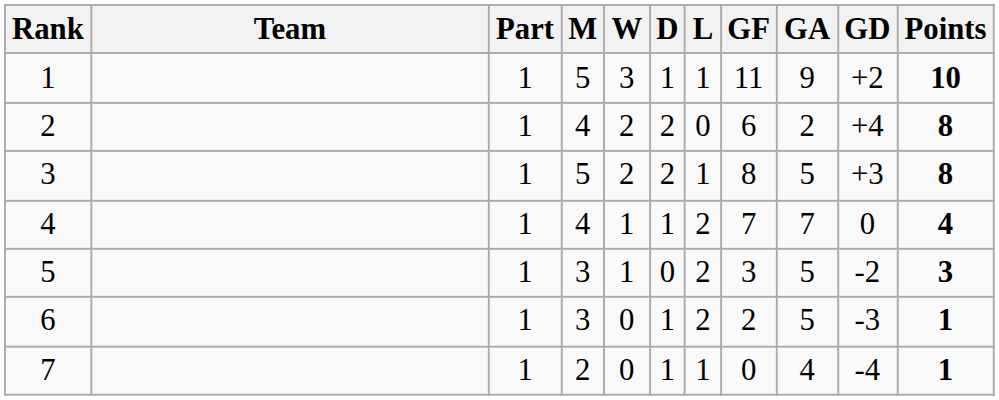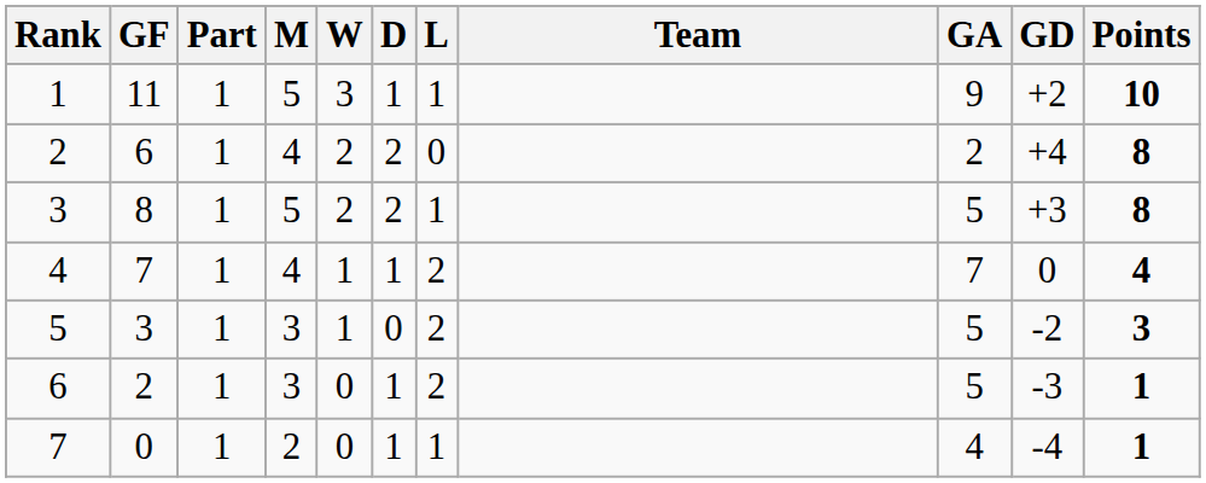columns swapped: Team <-> GF
